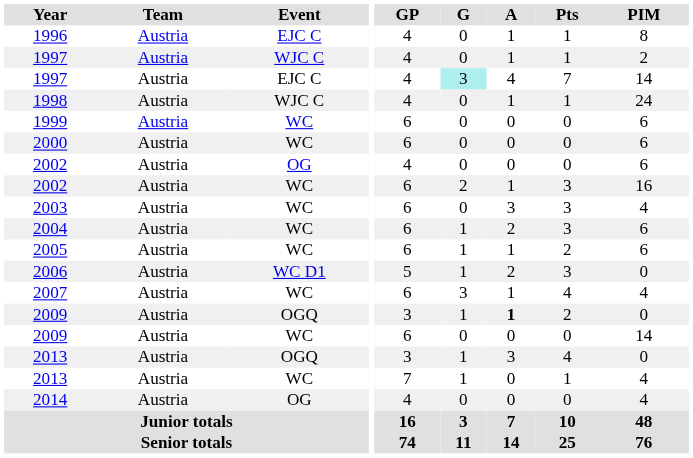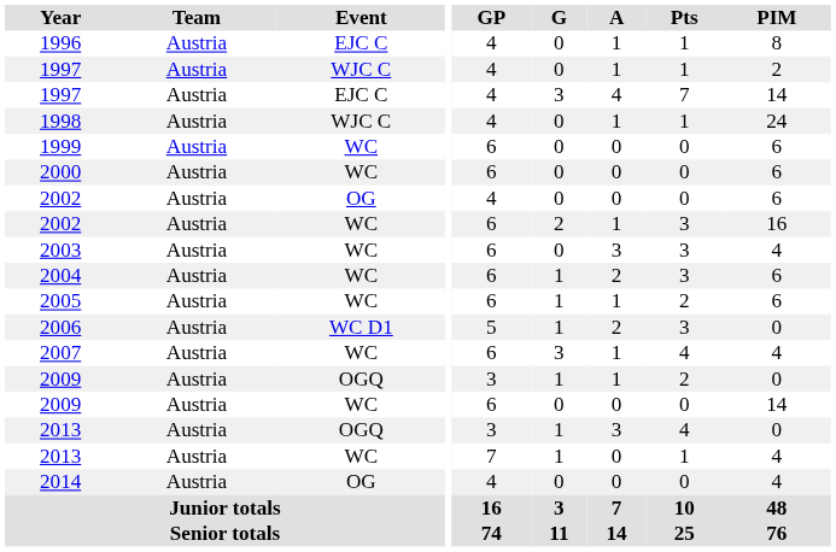1997 / EJC C | G: paleturquoise background -> no background
2009 / OGQ | A: bold -> normal
